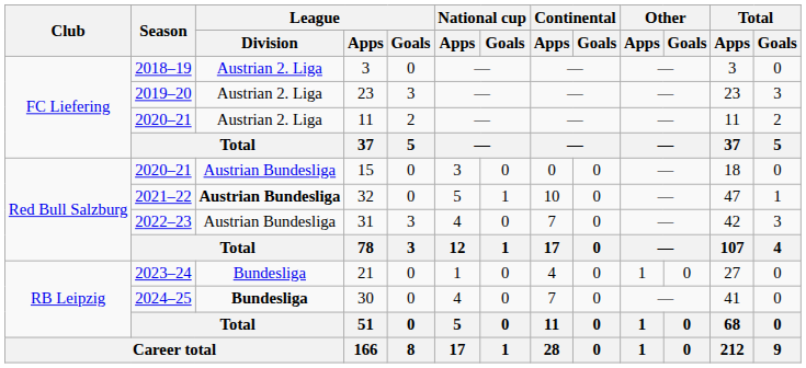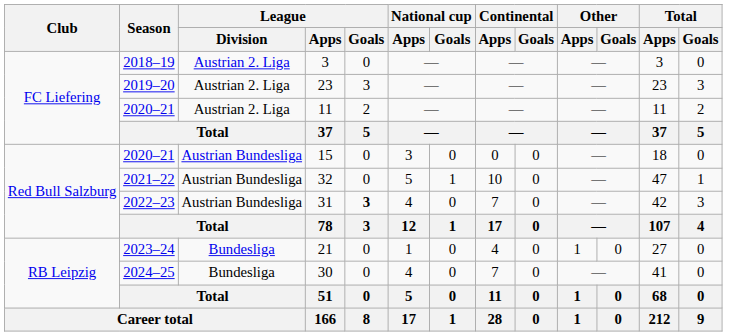32 | League / Division: bold -> normal
31 | League / Goals: normal -> bold
30 | League / Division: bold -> normal
